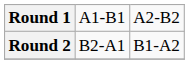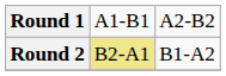Round 2 | column 2: no background -> khaki background
